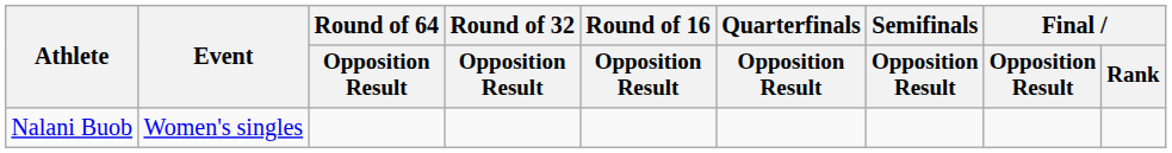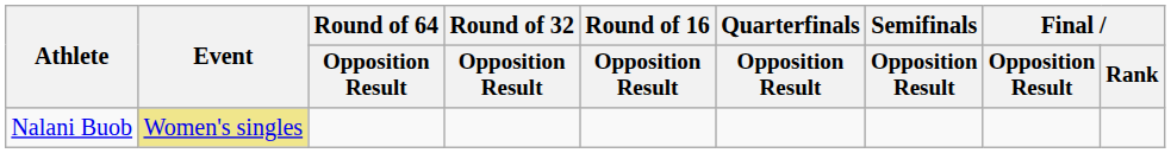Nalani Buob | Event: no background -> khaki background
